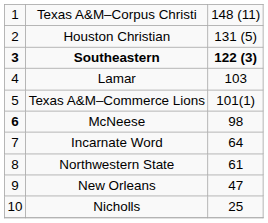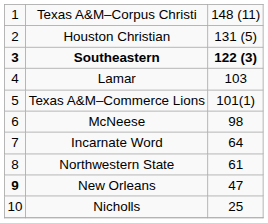McNeese | column 1: bold -> normal
New Orleans | column 1: normal -> bold
